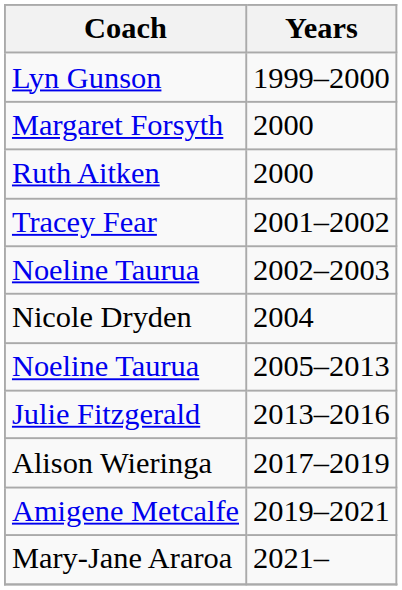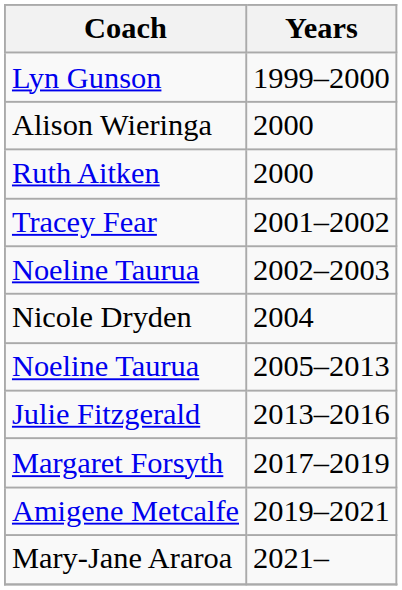row 3 | Coach: Margaret Forsyth -> Alison Wieringa
row 10 | Coach: Alison Wieringa -> Margaret Forsyth
